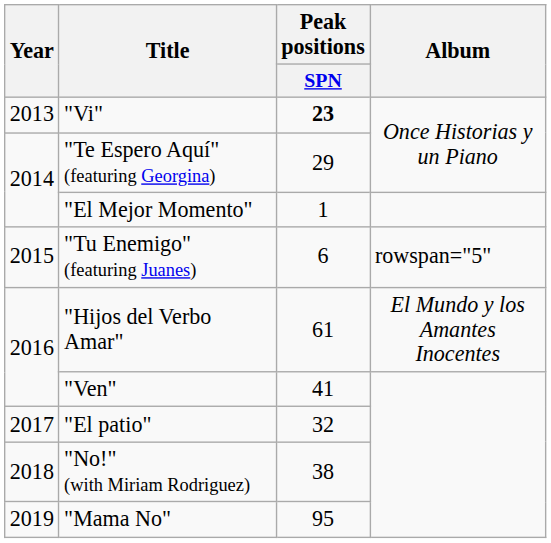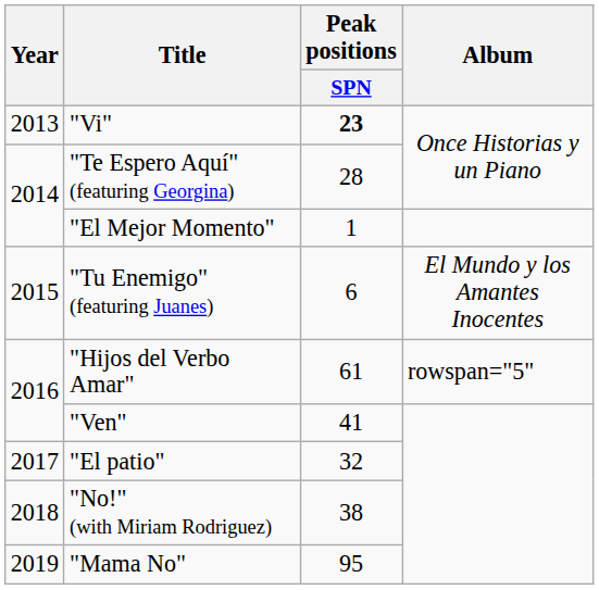"Te Espero Aquí" (featuring Georgina) | Peak positions / SPN: 29 -> 28
"Tu Enemigo" (featuring Juanes) | Album: rowspan="5" -> El Mundo y los Amantes Inocentes
"Hijos del Verbo Amar" | Album: El Mundo y los Amantes Inocentes -> rowspan="5"
